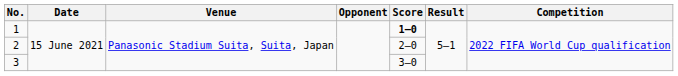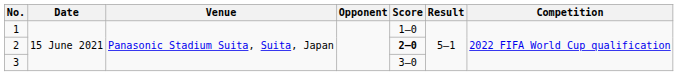1 | Score: bold -> normal
2 | Score: normal -> bold
